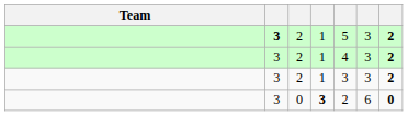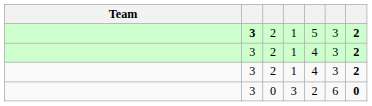row 4 | column 5: 3 -> 4
row 5 | column 4: bold -> normal
